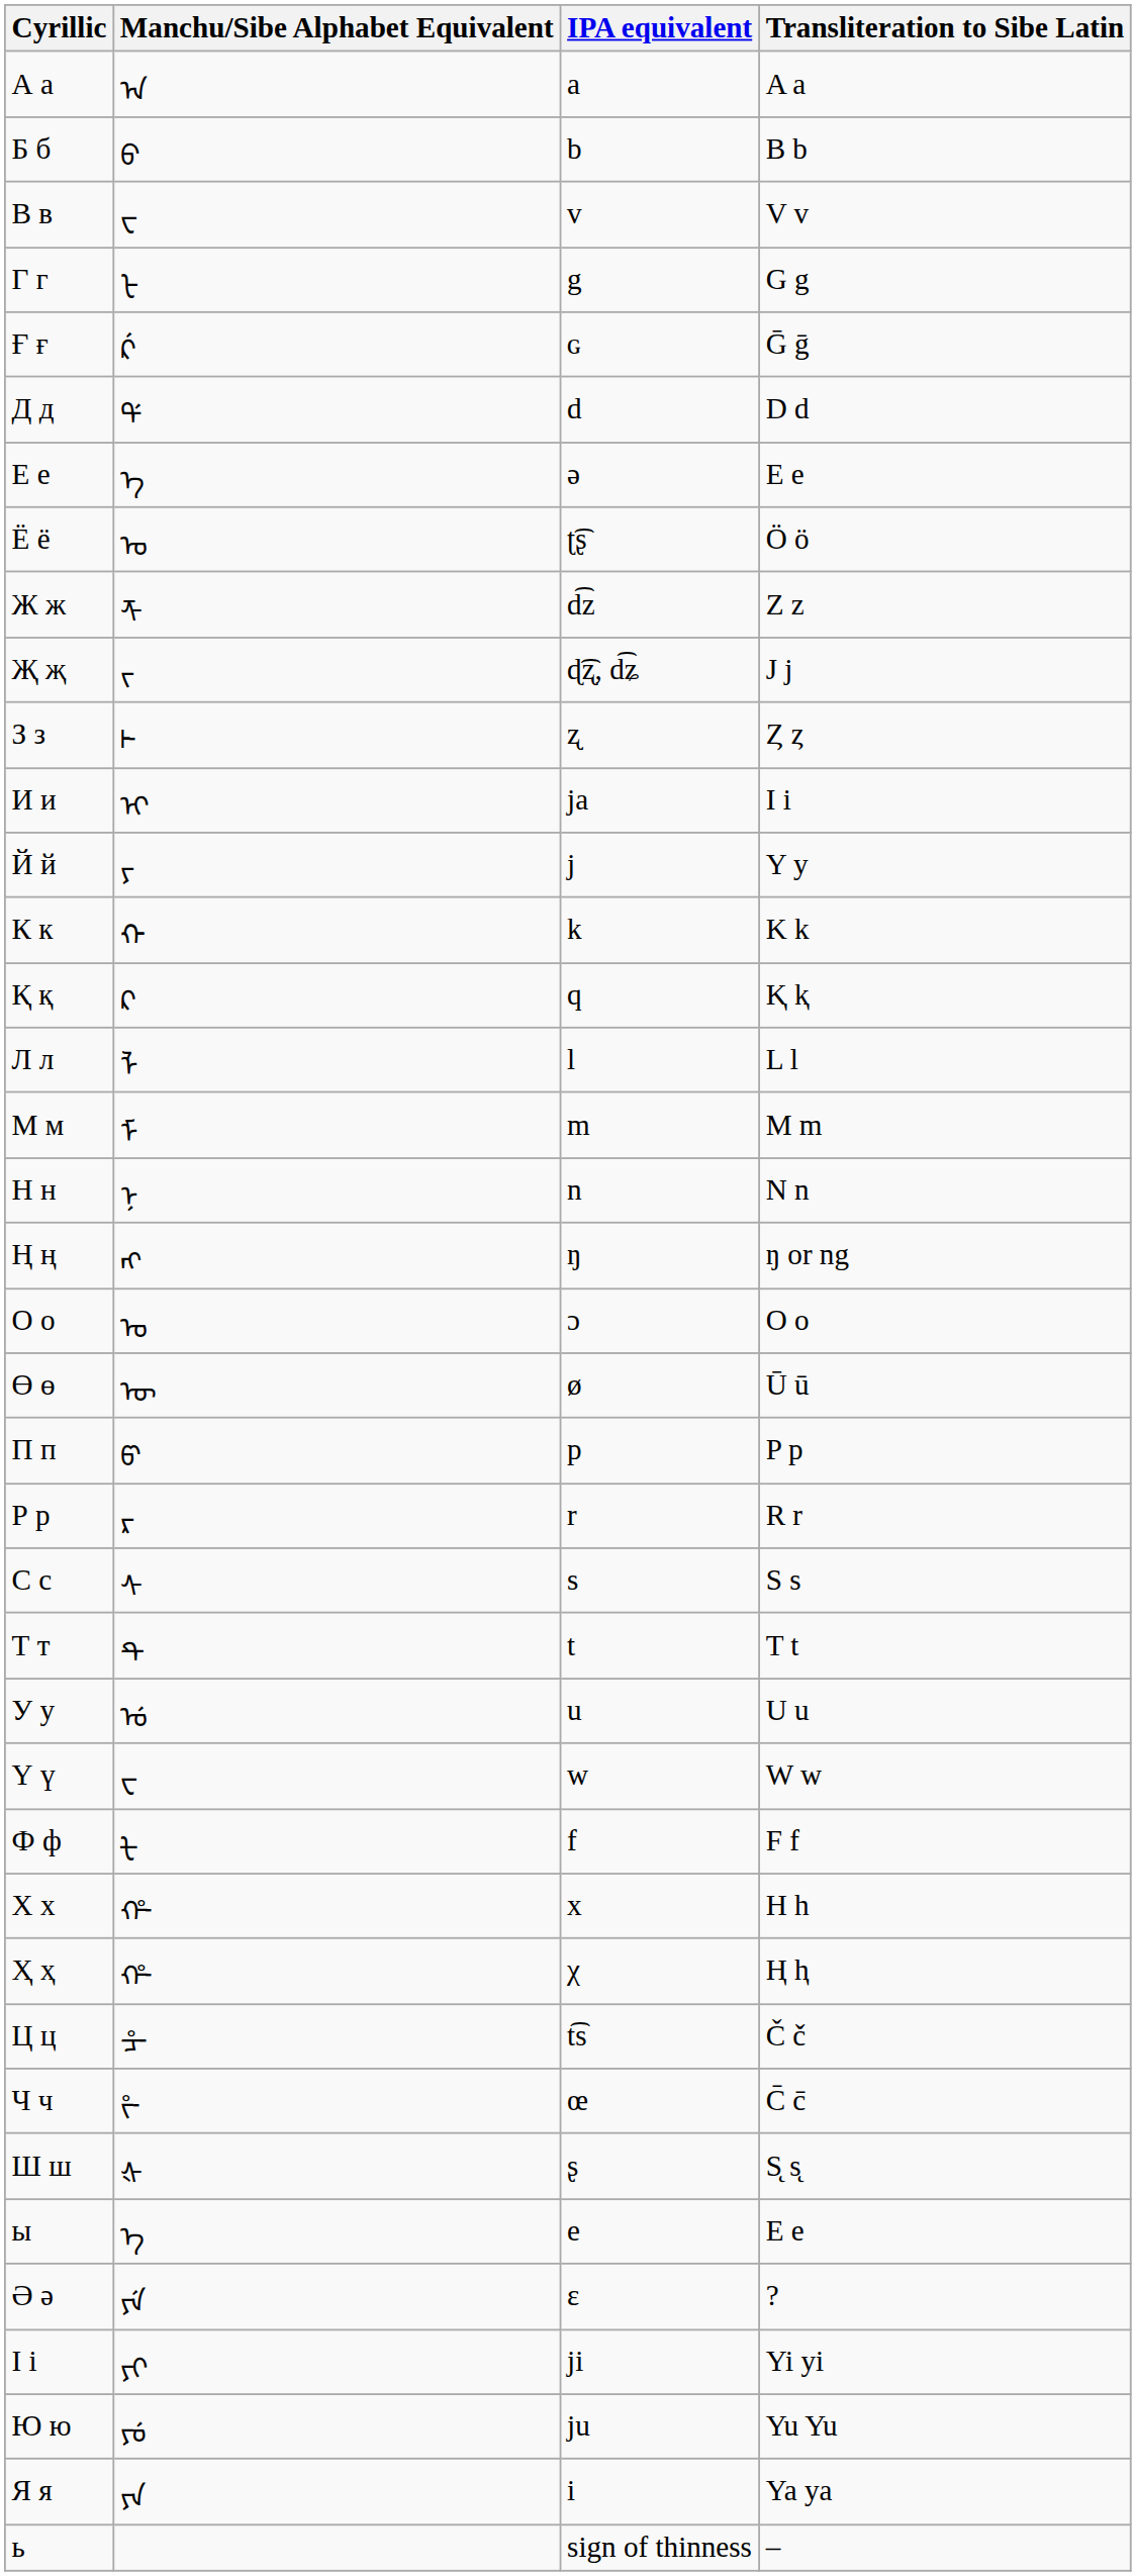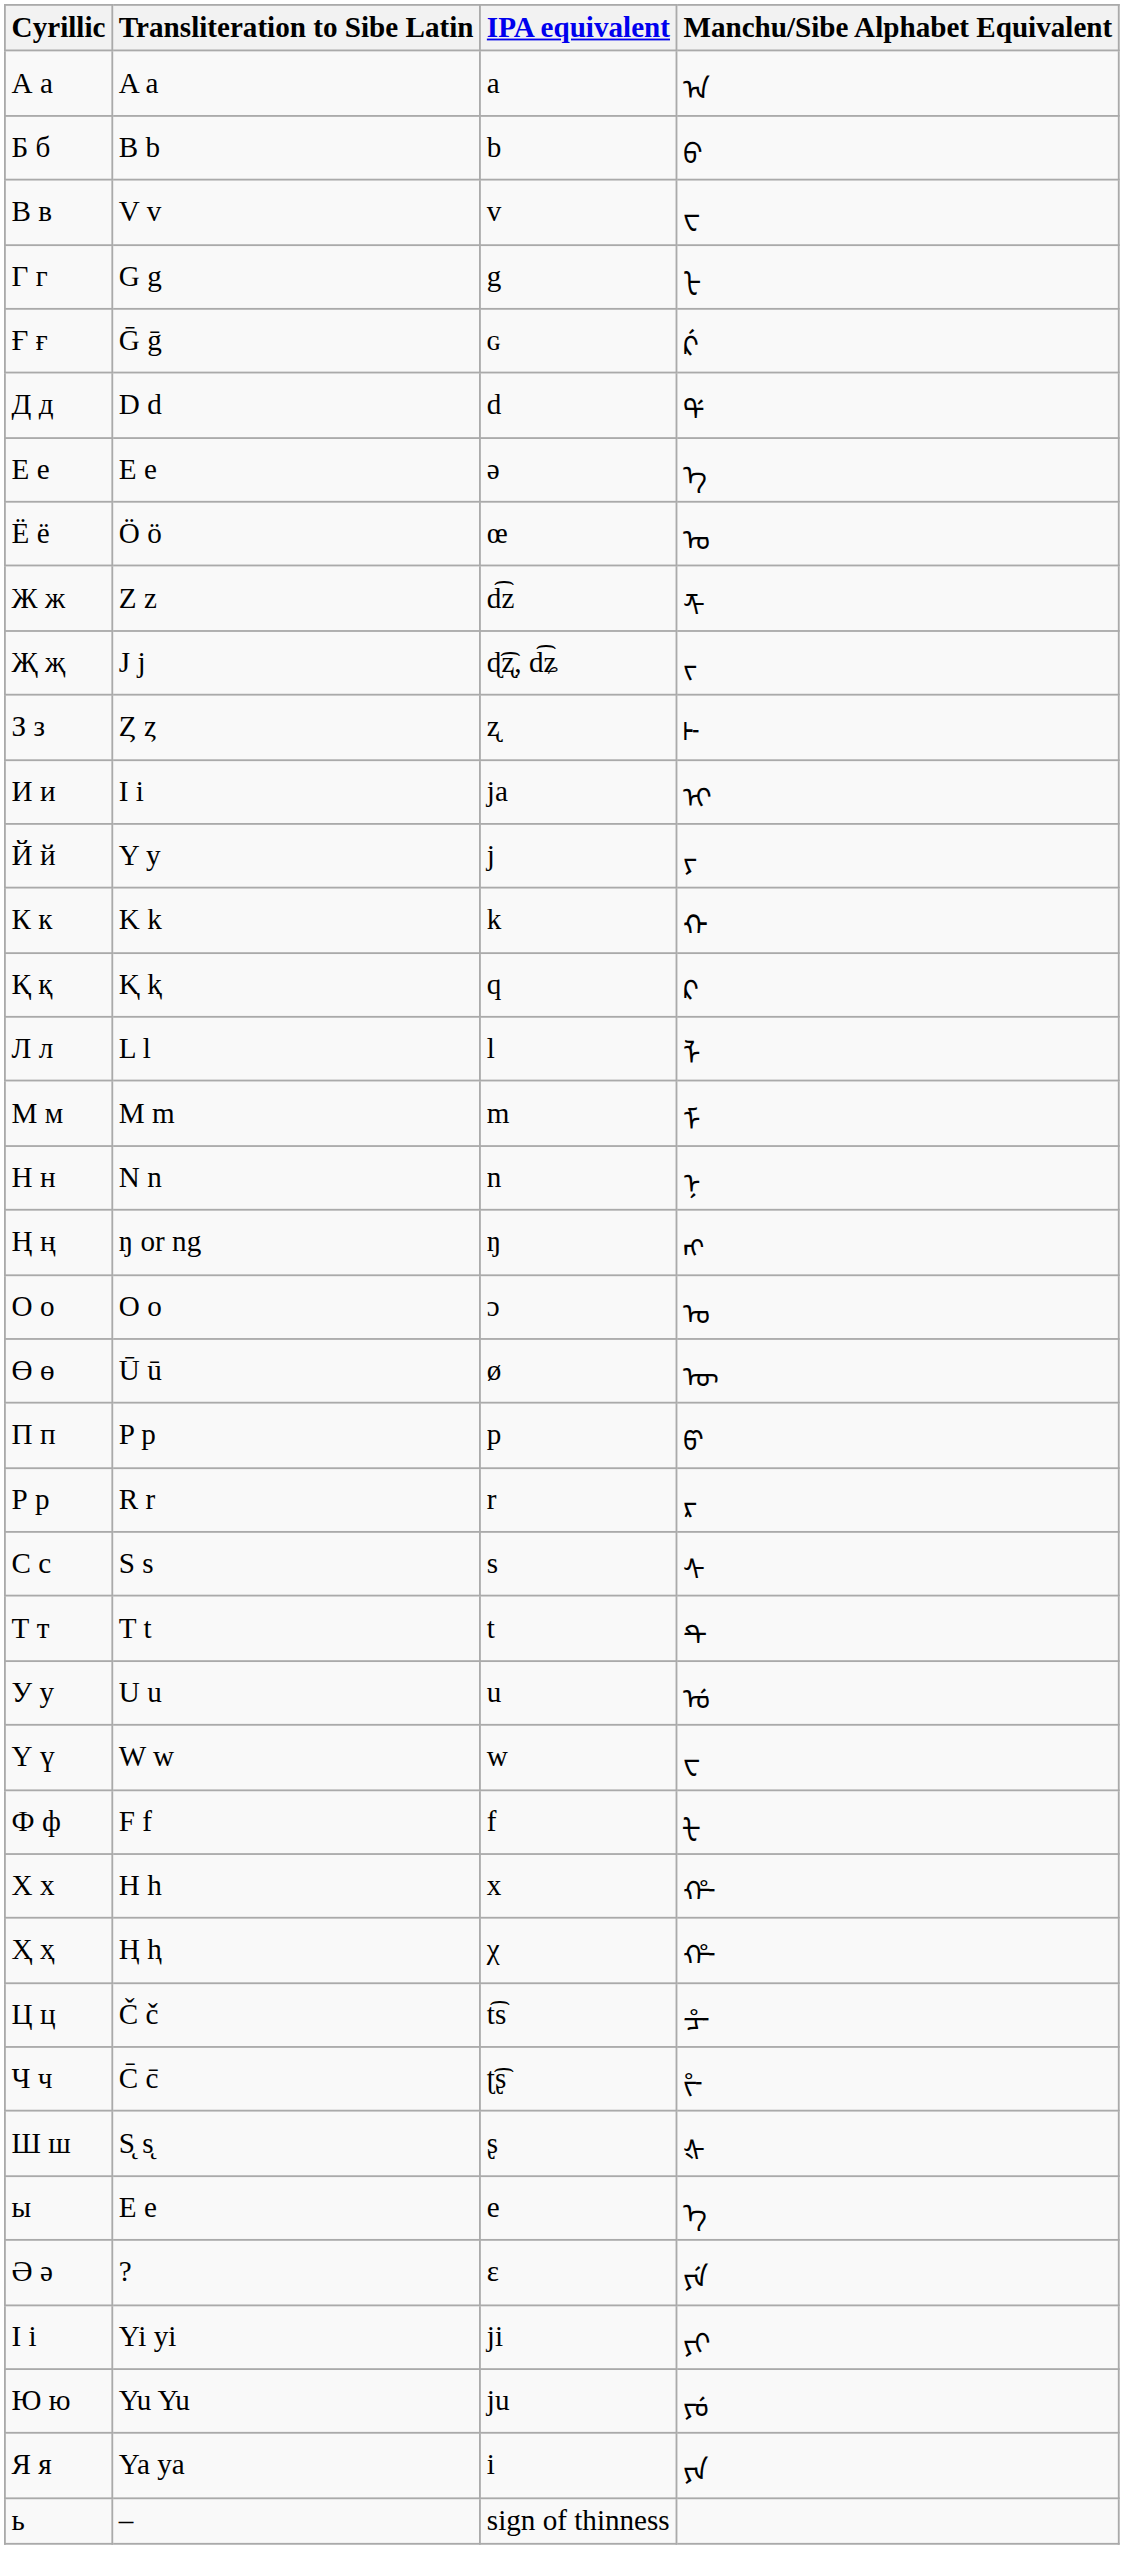columns swapped: Transliteration to Sibe Latin <-> Manchu/Sibe Alphabet Equivalent
Ё ё | IPA equivalent: ʈ͡ʂ -> œ
Ч ч | IPA equivalent: œ -> ʈ͡ʂ
